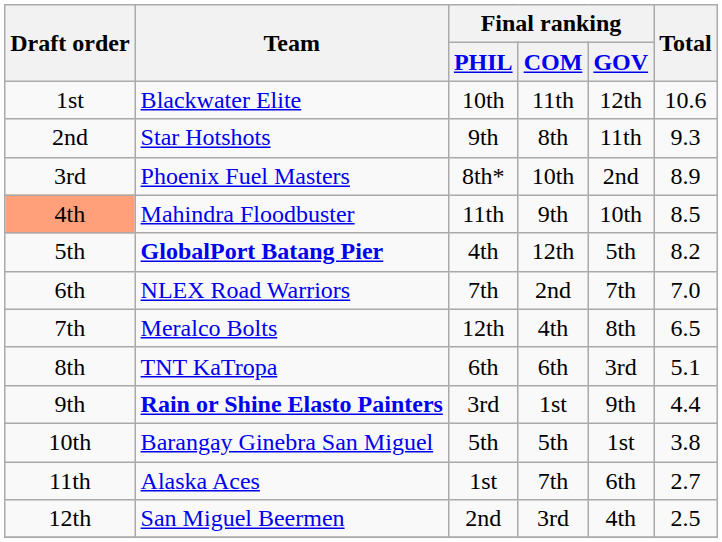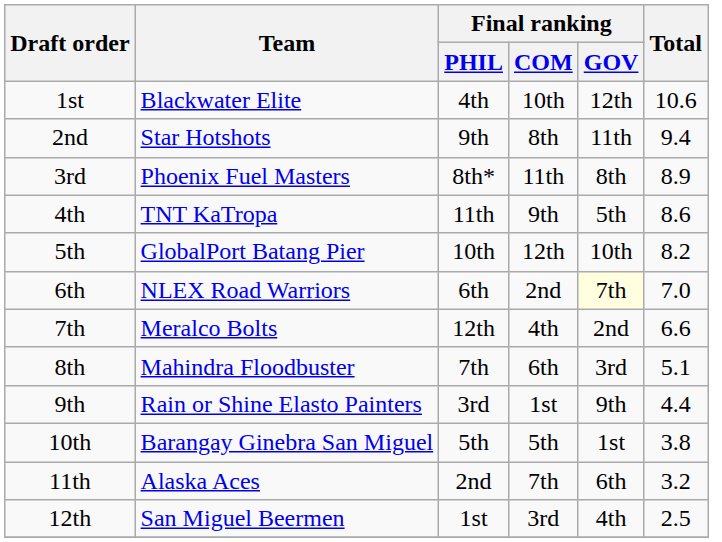row 3 | Final ranking / PHIL: 10th -> 4th
row 3 | Final ranking / COM: 11th -> 10th
row 4 | Total: 9.3 -> 9.4
row 5 | Final ranking / COM: 10th -> 11th
row 5 | Final ranking / GOV: 2nd -> 8th
row 6 | Draft order: lightsalmon background -> no background
row 6 | Team: Mahindra Floodbuster -> TNT KaTropa
row 6 | Final ranking / GOV: 10th -> 5th
row 6 | Total: 8.5 -> 8.6
row 7 | Team: bold -> normal
row 7 | Final ranking / PHIL: 4th -> 10th
row 7 | Final ranking / GOV: 5th -> 10th
row 8 | Final ranking / PHIL: 7th -> 6th
row 8 | Final ranking / GOV: no background -> lightyellow background
row 9 | Final ranking / GOV: 8th -> 2nd
row 9 | Total: 6.5 -> 6.6
row 10 | Team: TNT KaTropa -> Mahindra Floodbuster
row 10 | Final ranking / PHIL: 6th -> 7th
row 11 | Team: bold -> normal
row 13 | Final ranking / PHIL: 1st -> 2nd
row 13 | Total: 2.7 -> 3.2
row 14 | Final ranking / PHIL: 2nd -> 1st
